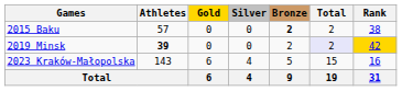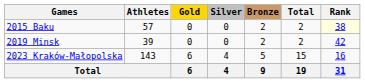2015 Baku | Bronze: bold -> normal
2015 Baku | Rank: no background -> lightyellow background
2019 Minsk | Athletes: bold -> normal
2019 Minsk | Total: lavender background -> no background
2019 Minsk | Rank: gold background -> no background
